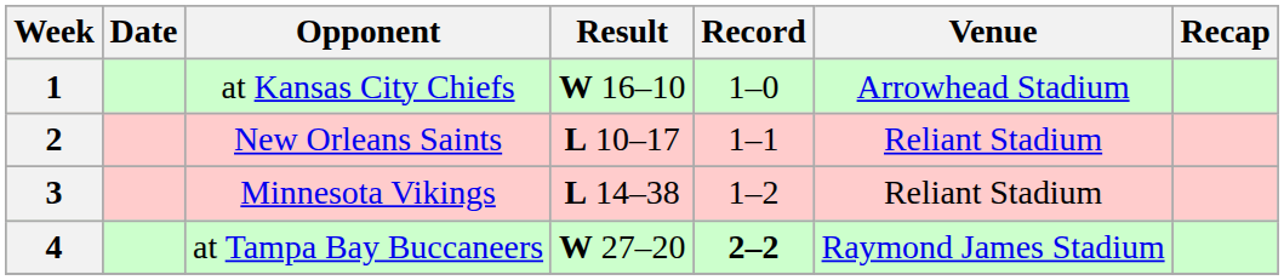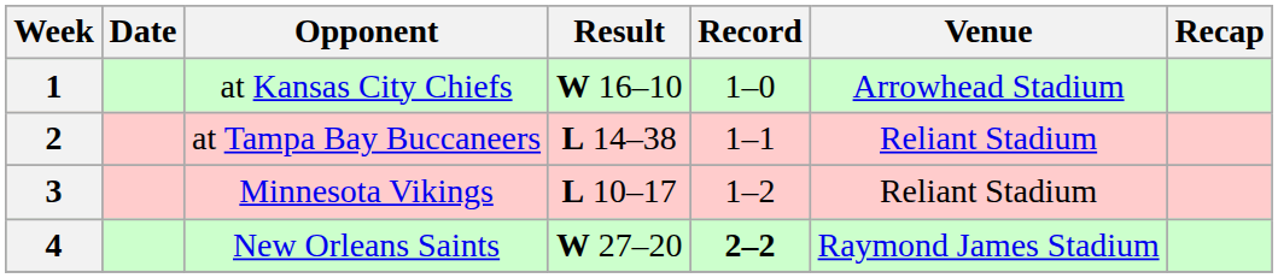2 | Opponent: New Orleans Saints -> at Tampa Bay Buccaneers
2 | Result: L 10–17 -> L 14–38
3 | Result: L 14–38 -> L 10–17
4 | Opponent: at Tampa Bay Buccaneers -> New Orleans Saints
